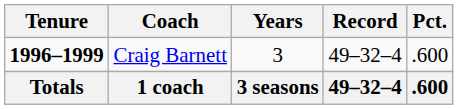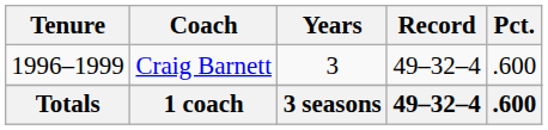Craig Barnett | Tenure: bold -> normal
